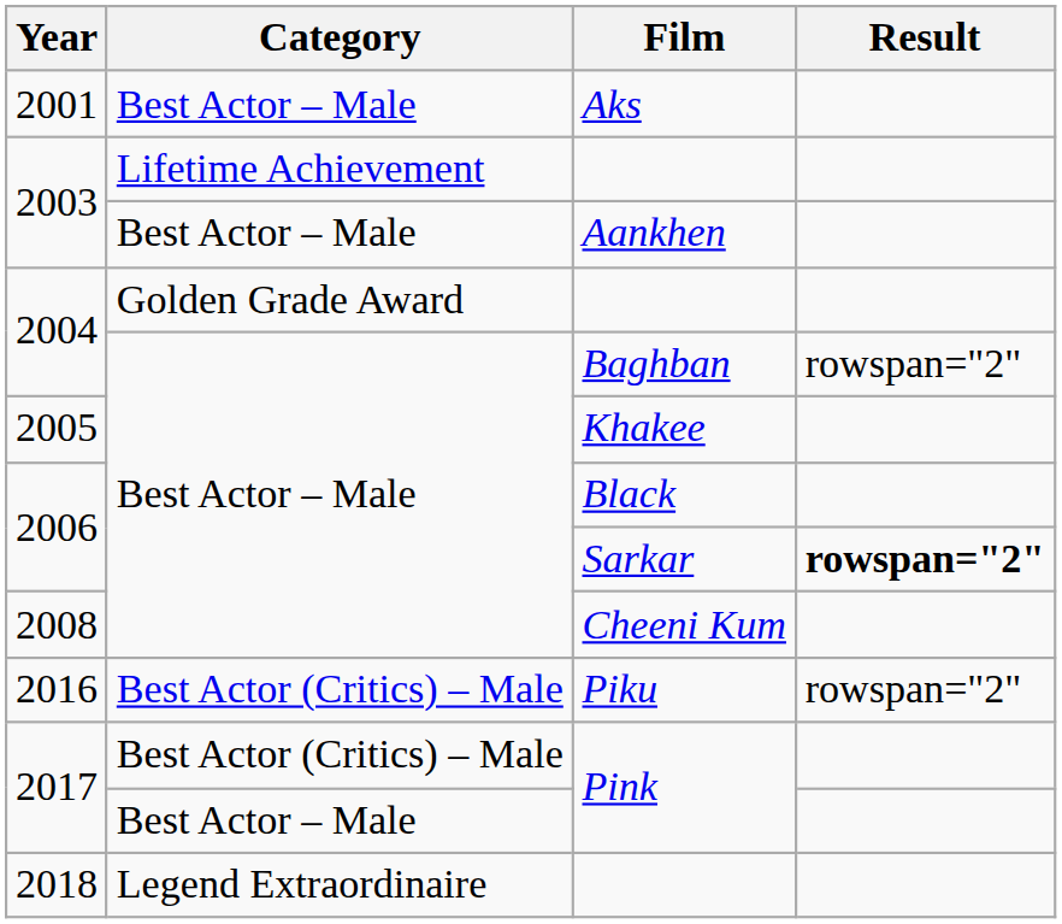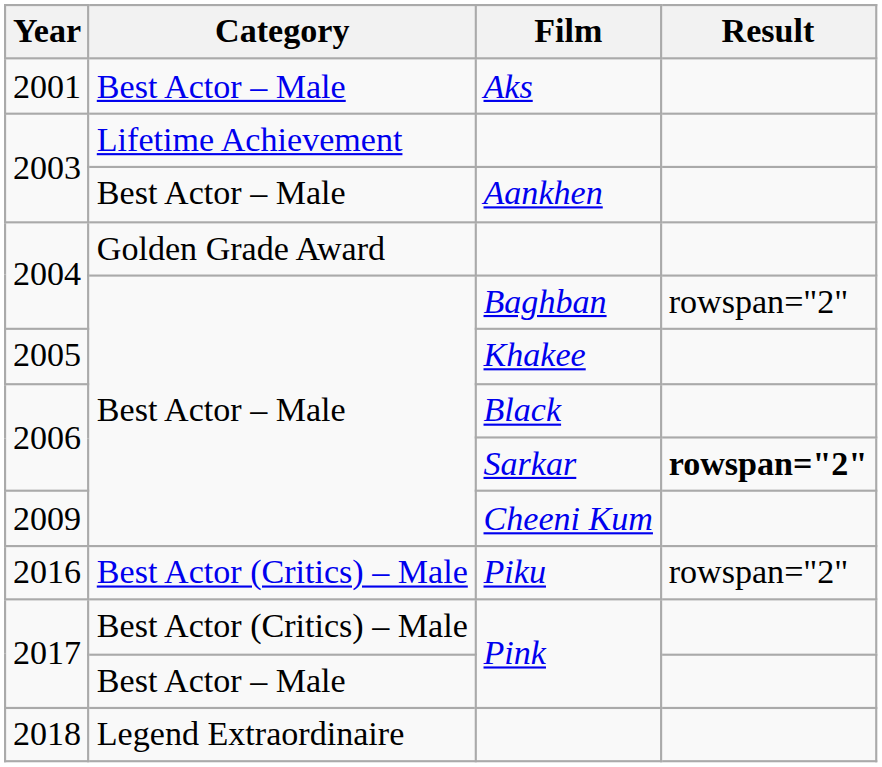Cheeni Kum | Year: 2008 -> 2009
